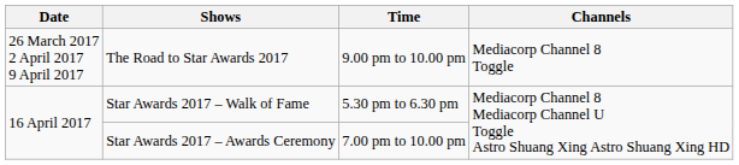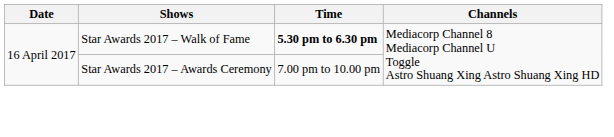- row: 26 March 2017 2 April 2017 9 April 2017 | The Road to Star Awards 2017 | 9.00 pm to 10.00 pm | Mediacorp Channel 8 Toggle
Star Awards 2017 – Walk of Fame | Time: normal -> bold
